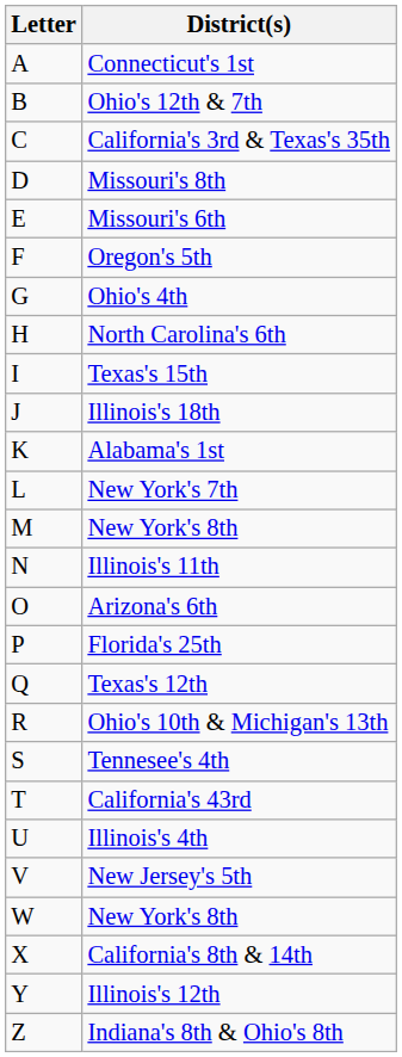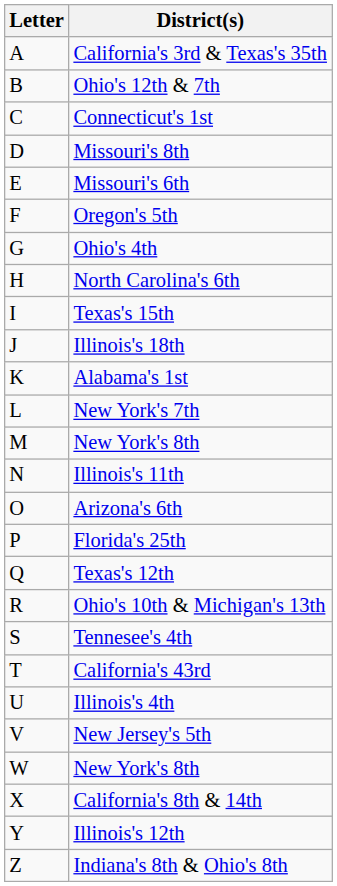row 2 | District(s): Connecticut's 1st -> California's 3rd & Texas's 35th
row 4 | District(s): California's 3rd & Texas's 35th -> Connecticut's 1st
